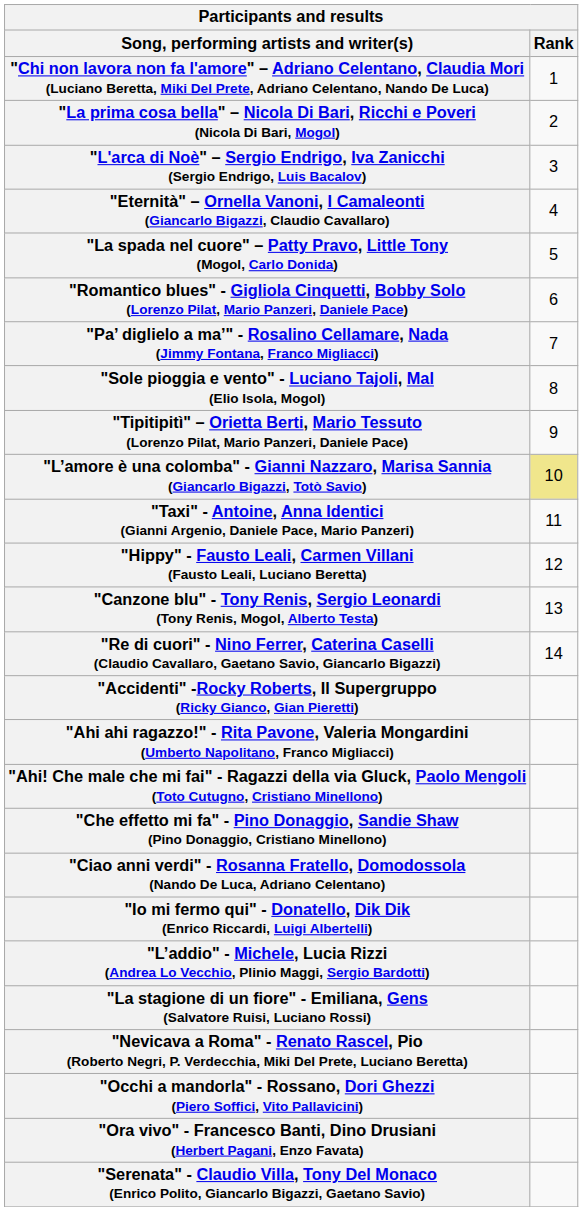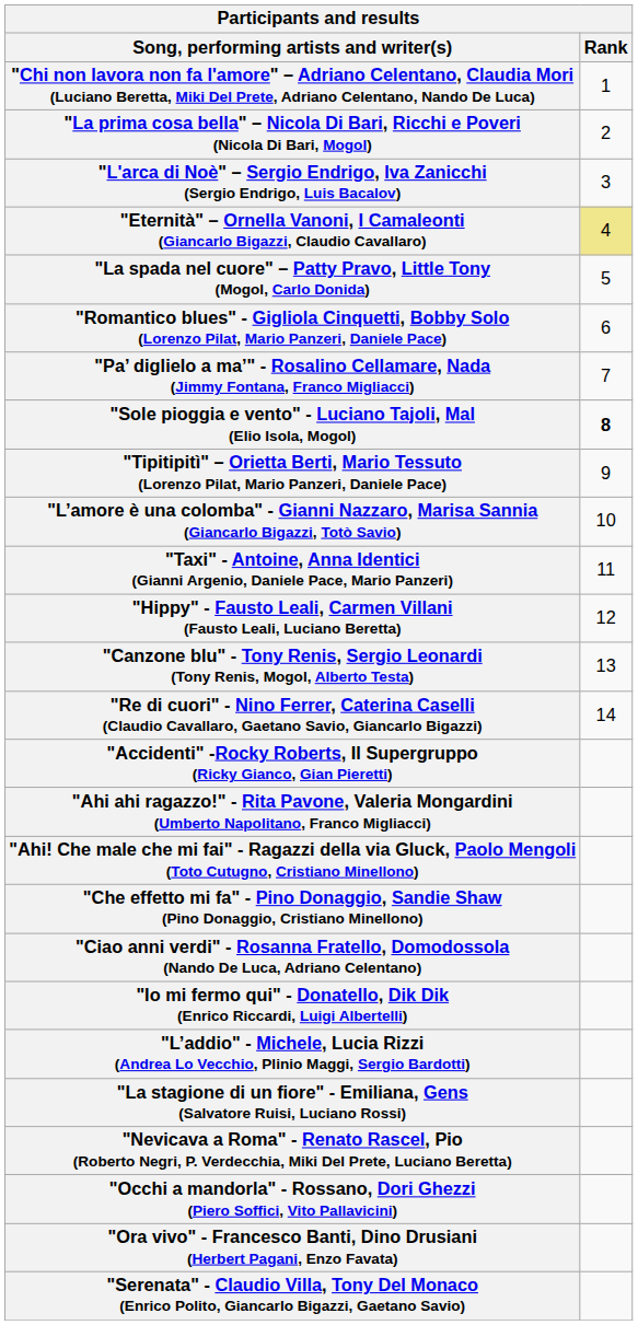row 6 | Rank: no background -> khaki background
row 10 | Rank: normal -> bold
row 12 | Rank: khaki background -> no background
